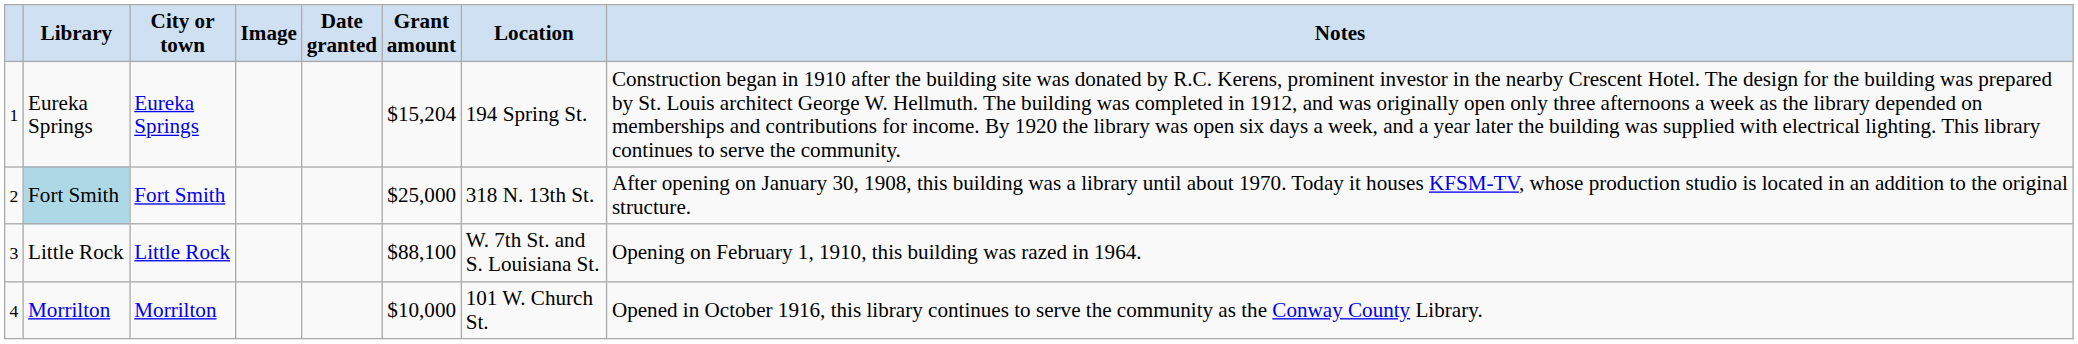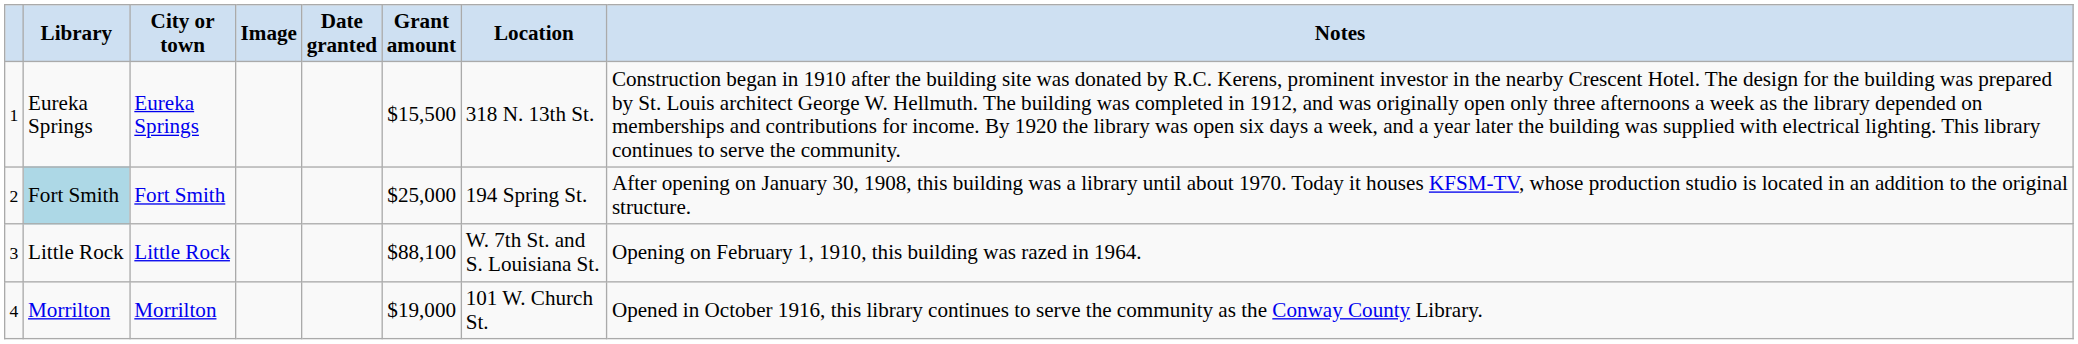row 2 | Grant amount: $15,204 -> $15,500
row 2 | Location: 194 Spring St. -> 318 N. 13th St.
row 3 | Location: 318 N. 13th St. -> 194 Spring St.
row 5 | Grant amount: $10,000 -> $19,000
